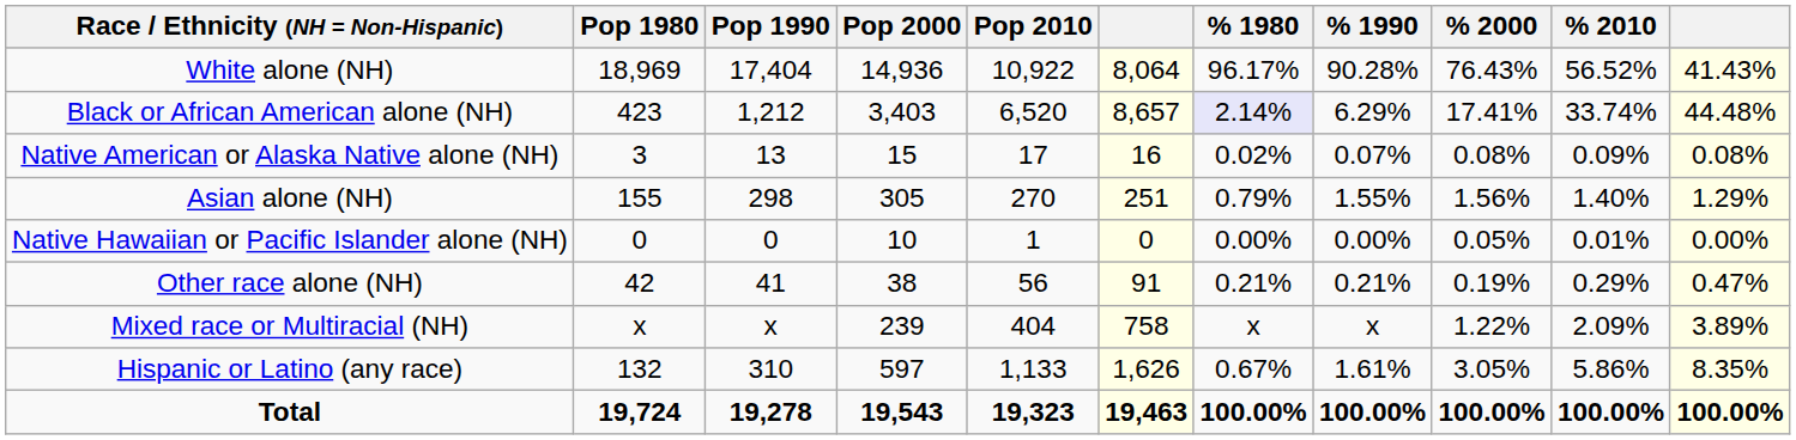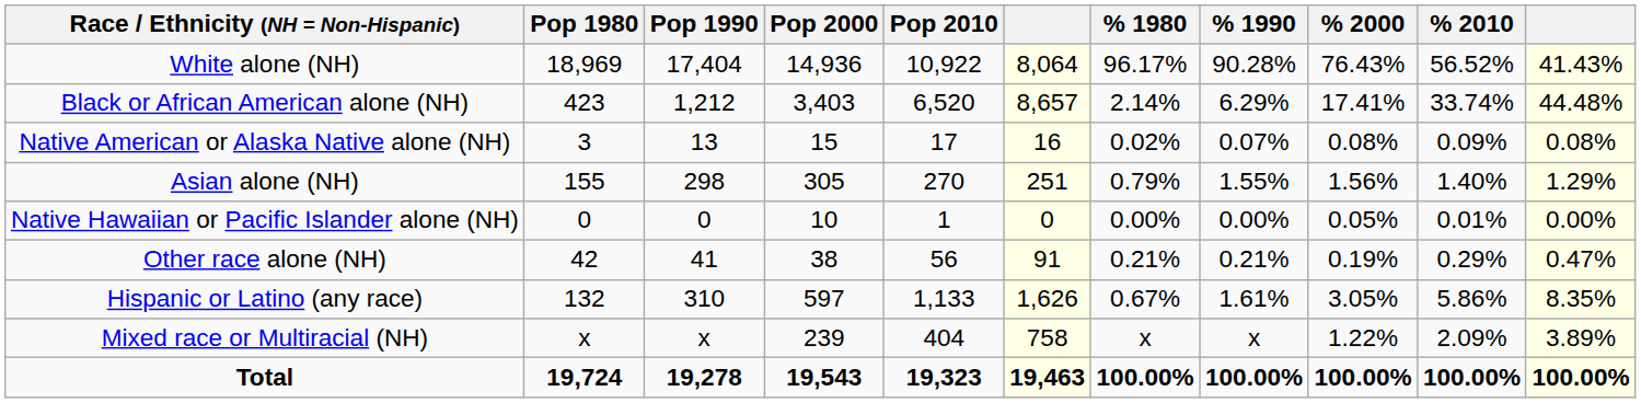Black or African American alone (NH) | % 1980: lavender background -> no background
rows swapped: Mixed race or Multiracial (NH) <-> Hispanic or Latino (any race)
